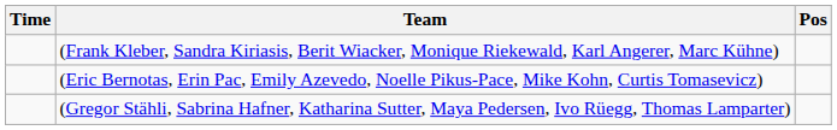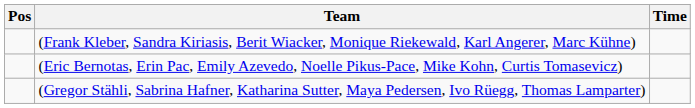columns swapped: Pos <-> Time
